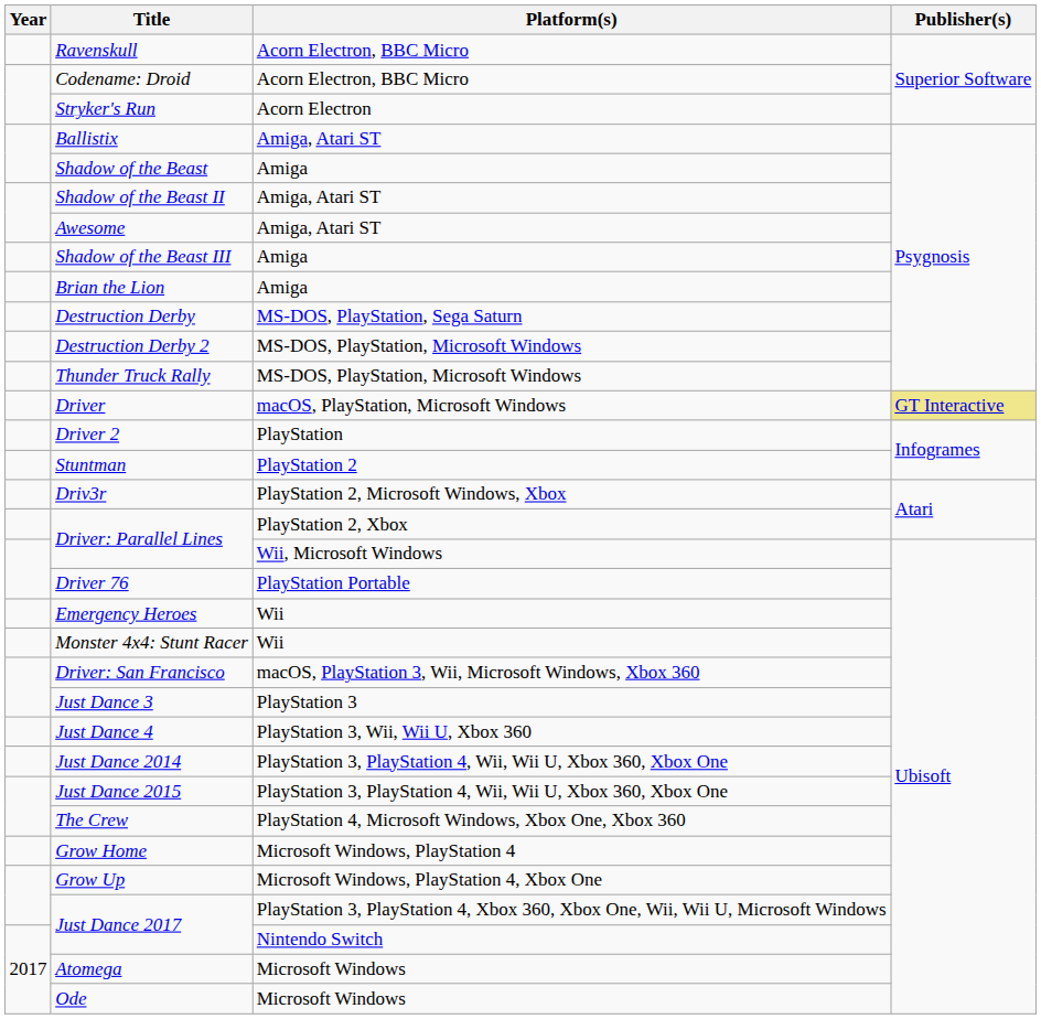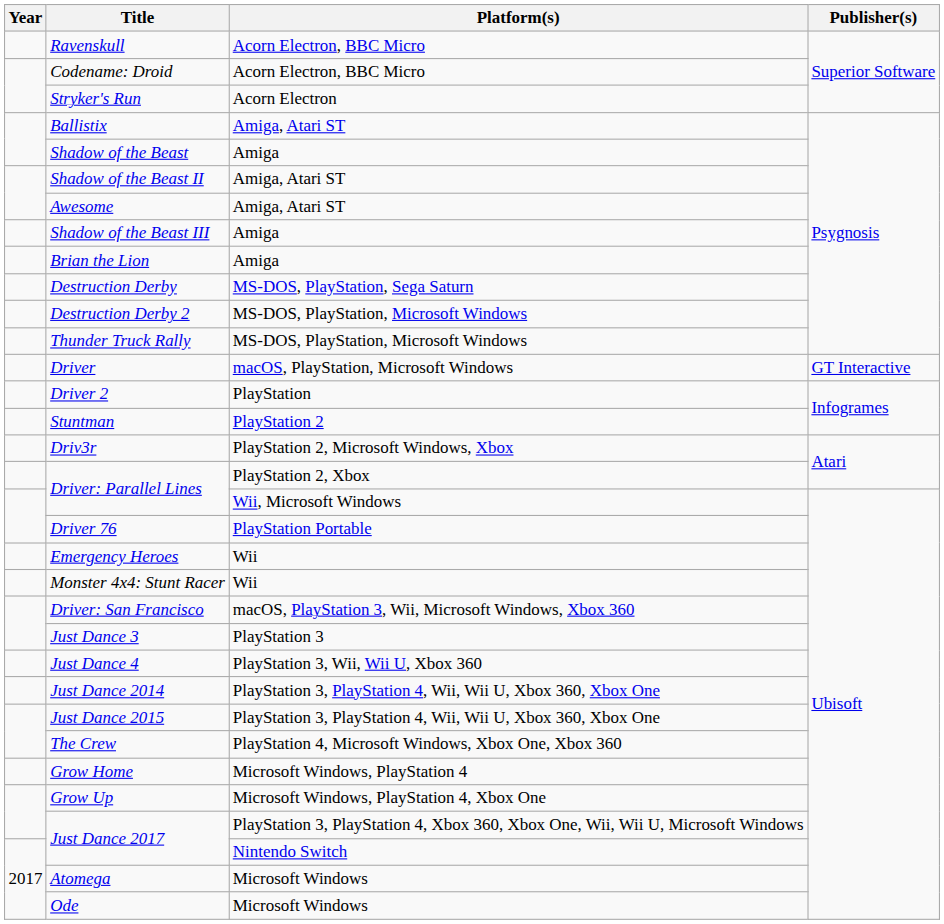Driver | Publisher(s): khaki background -> no background
